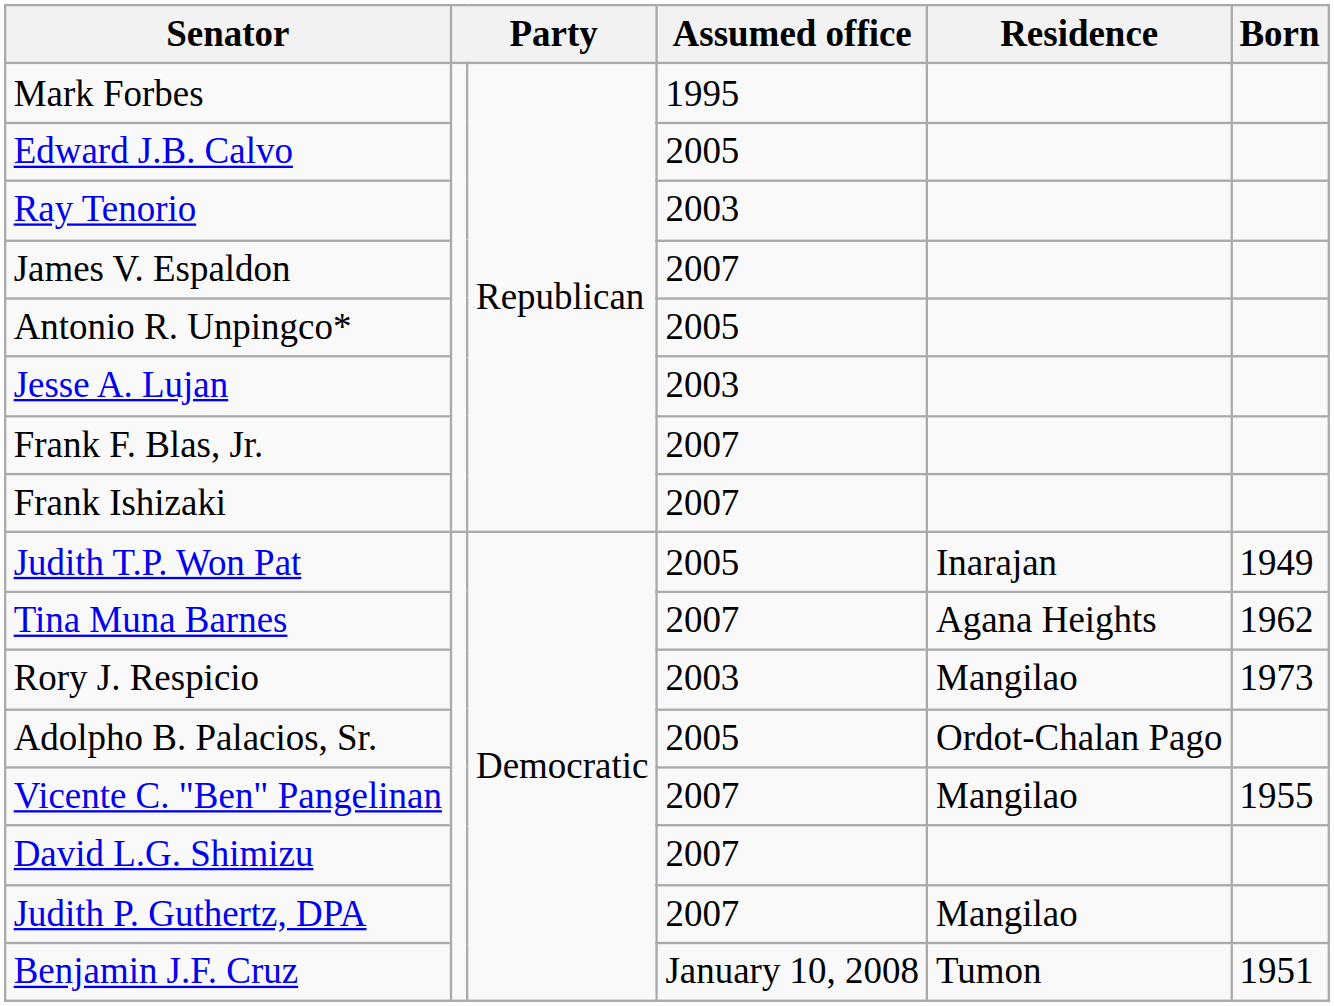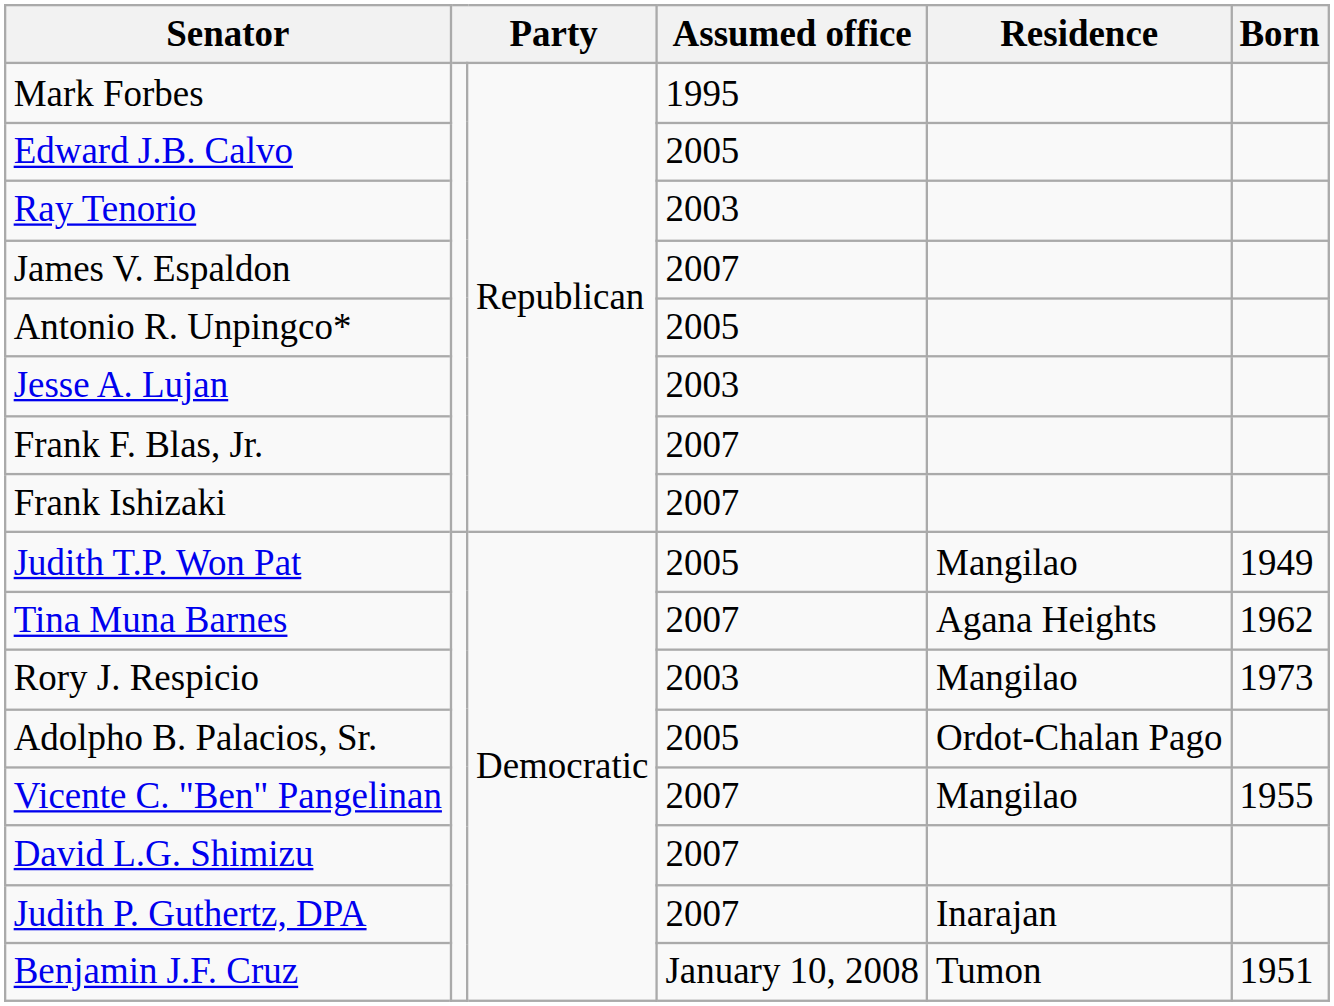Judith T.P. Won Pat | Residence: Inarajan -> Mangilao
Judith P. Guthertz, DPA | Residence: Mangilao -> Inarajan
